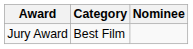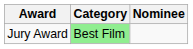Jury Award | Category: no background -> lightgreen background
